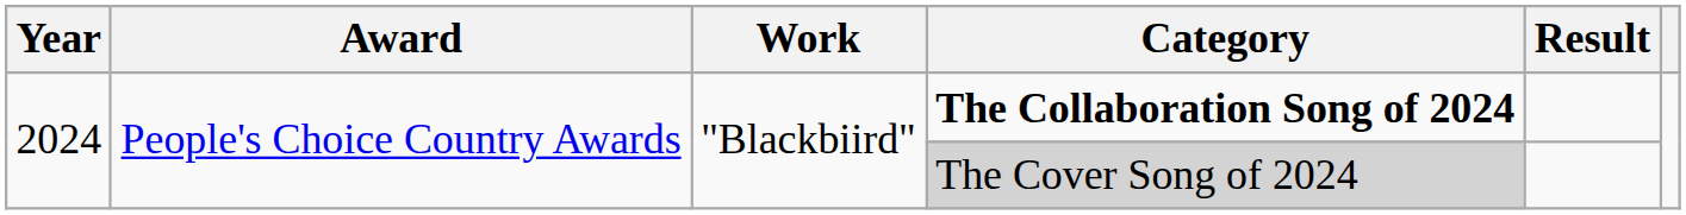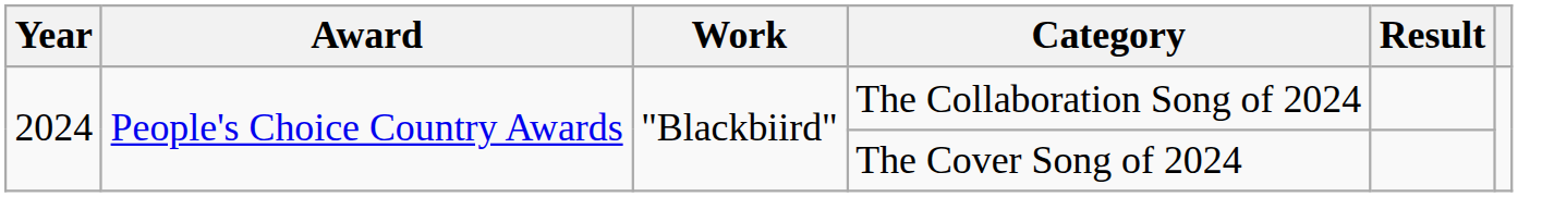The Collaboration Song of 2024 | Category: bold -> normal
The Cover Song of 2024 | Category: lightgrey background -> no background
